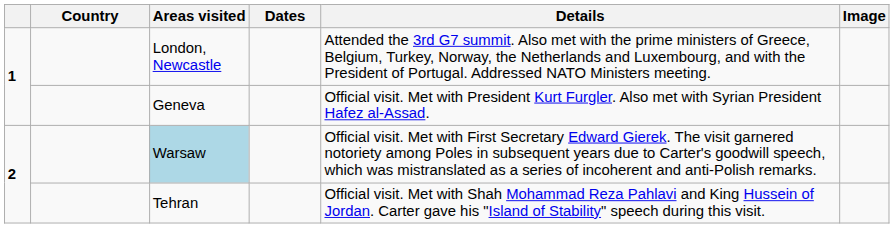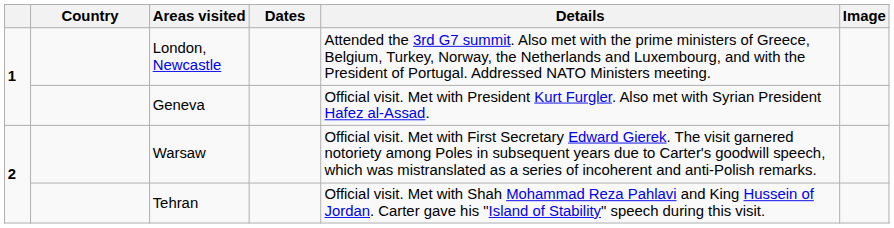Warsaw | Areas visited: lightblue background -> no background
